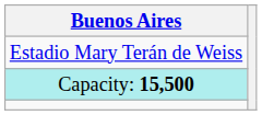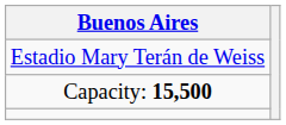Capacity: 15,500 | Buenos Aires: paleturquoise background -> no background
